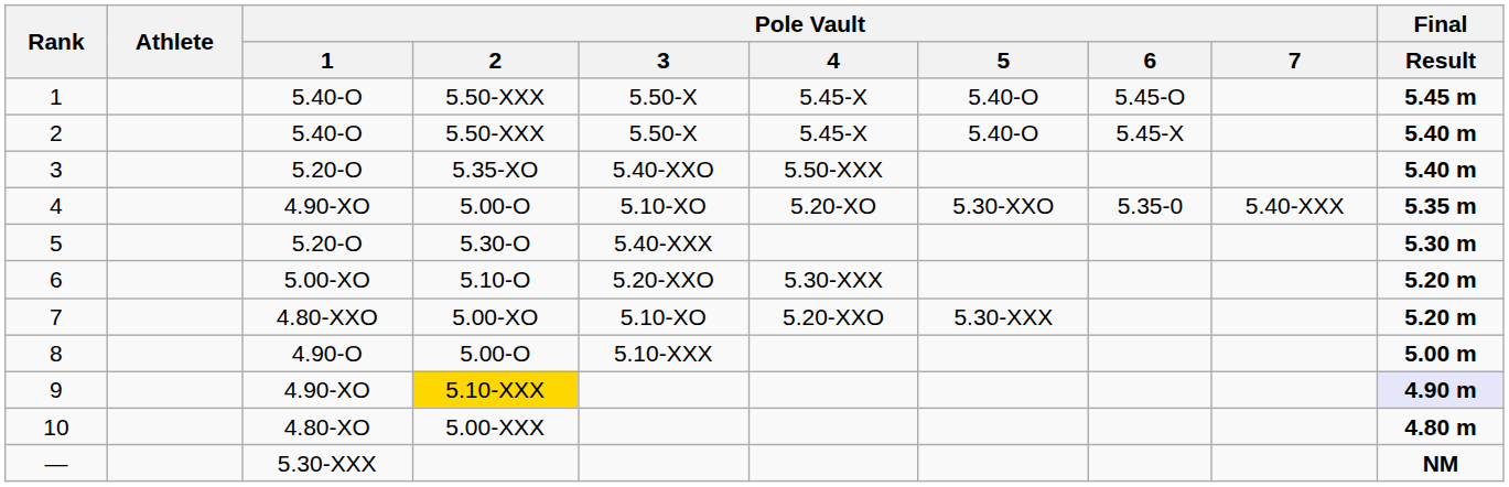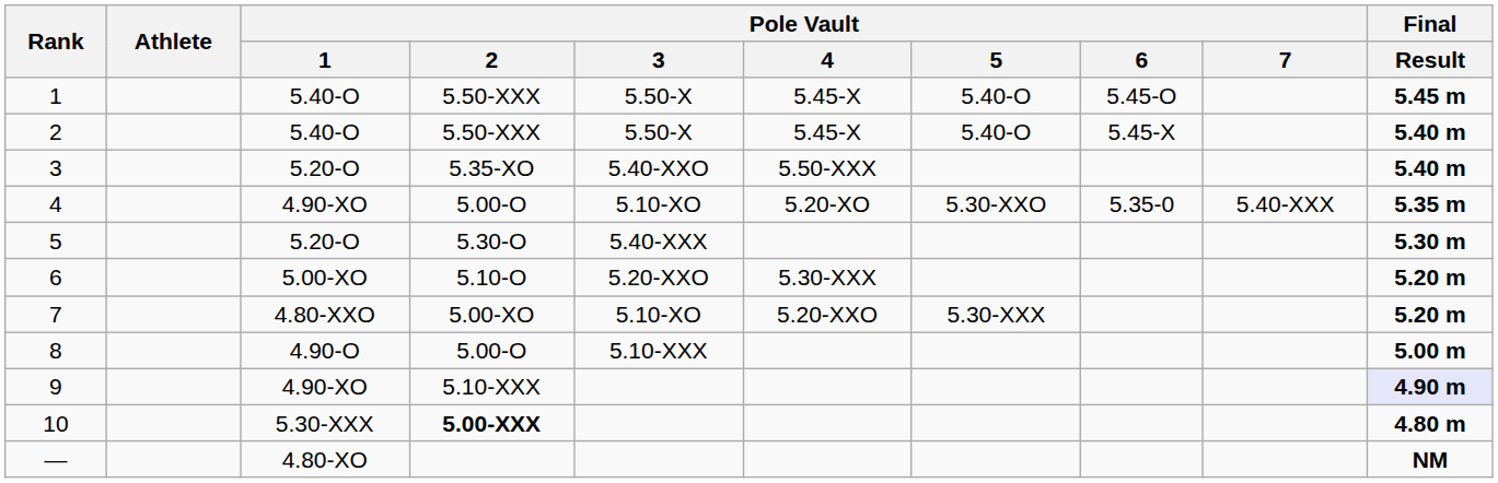9 | Pole Vault / 2: gold background -> no background
10 | Pole Vault / 1: 4.80-XO -> 5.30-XXX
10 | Pole Vault / 2: normal -> bold
— | Pole Vault / 1: 5.30-XXX -> 4.80-XO
